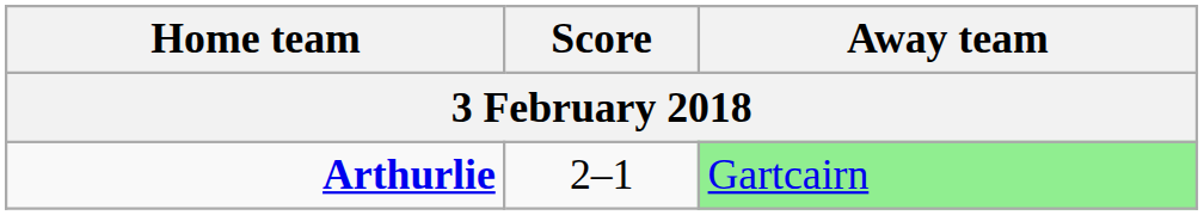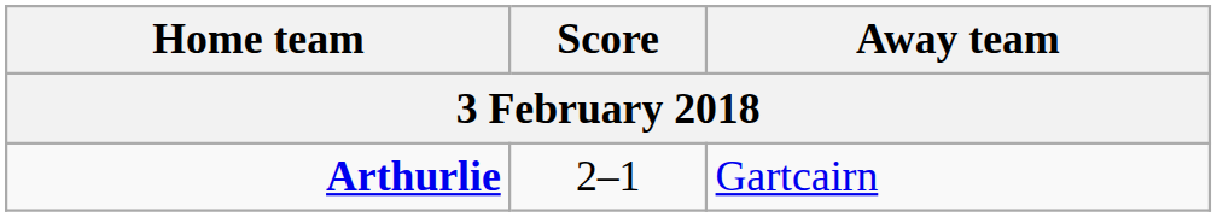Arthurlie | Away team: lightgreen background -> no background
